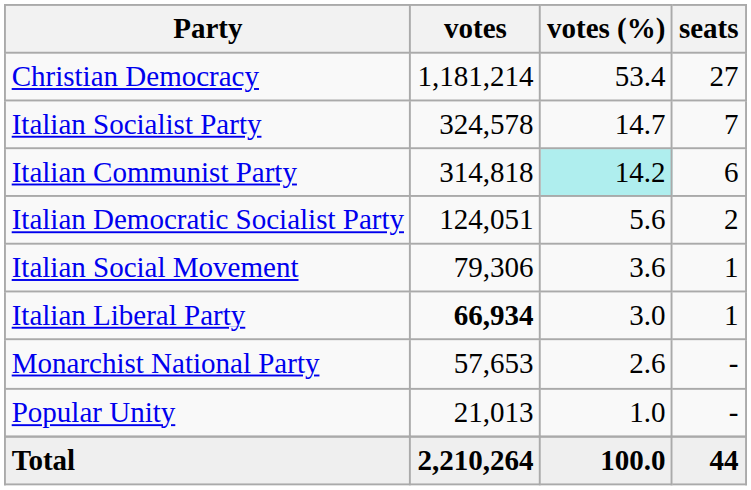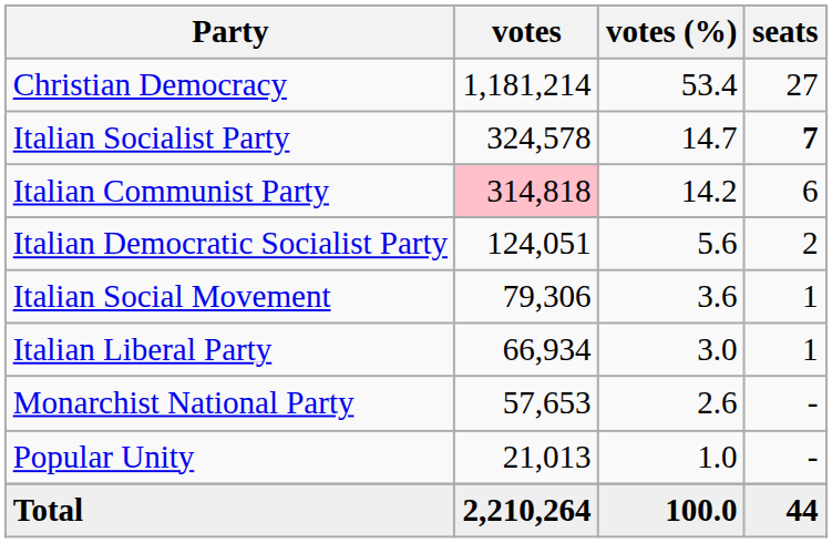Italian Socialist Party | seats: normal -> bold
Italian Communist Party | votes: no background -> pink background
Italian Communist Party | votes (%): paleturquoise background -> no background
Italian Liberal Party | votes: bold -> normal
